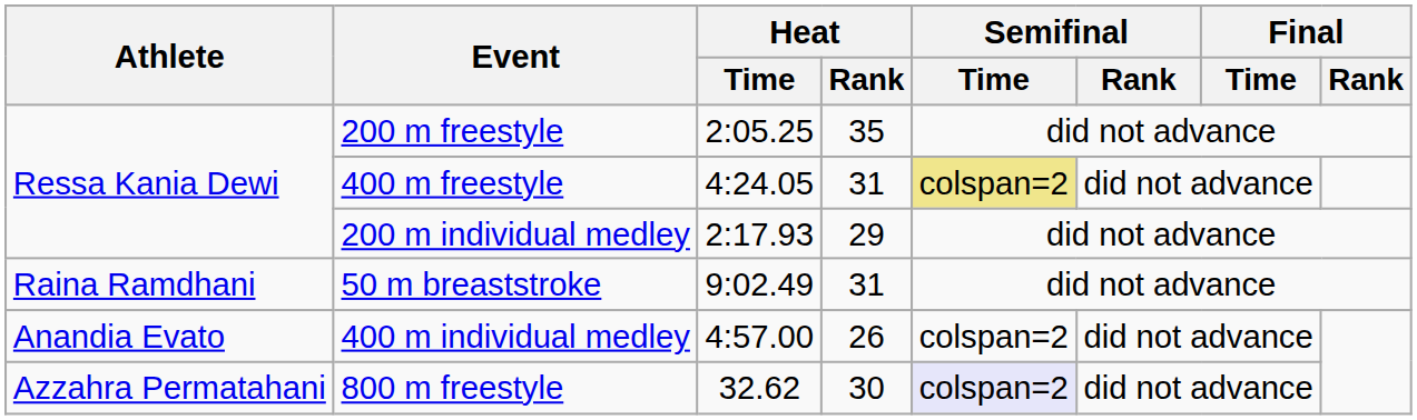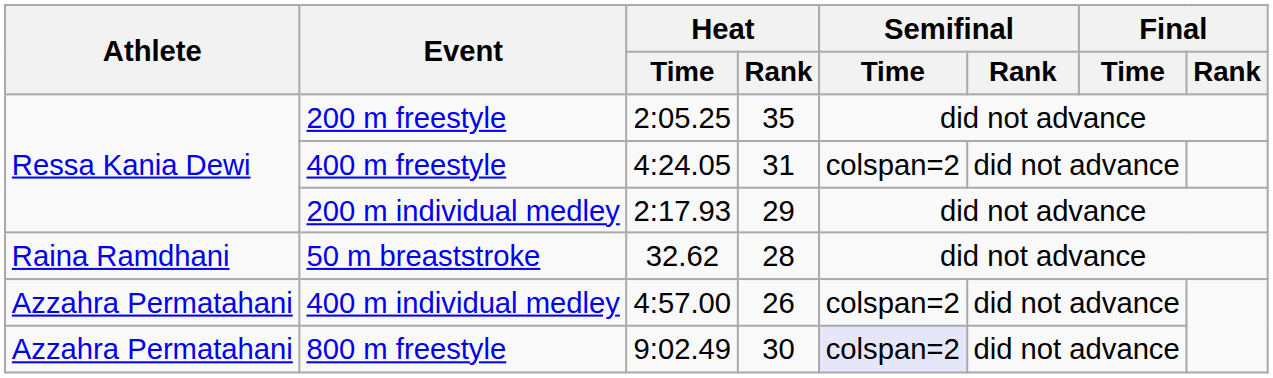400 m freestyle | Semifinal / Time: khaki background -> no background
50 m breaststroke | Heat / Time: 9:02.49 -> 32.62
50 m breaststroke | Heat / Rank: 31 -> 28
400 m individual medley | Athlete: Anandia Evato -> Azzahra Permatahani
800 m freestyle | Heat / Time: 32.62 -> 9:02.49
